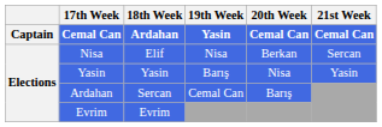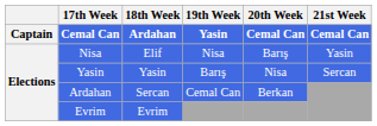row 3 | 20th Week: Berkan -> Barış
row 3 | 21st Week: Sercan -> Yasin
row 4 | 21st Week: Yasin -> Sercan
row 5 | 20th Week: Barış -> Berkan
